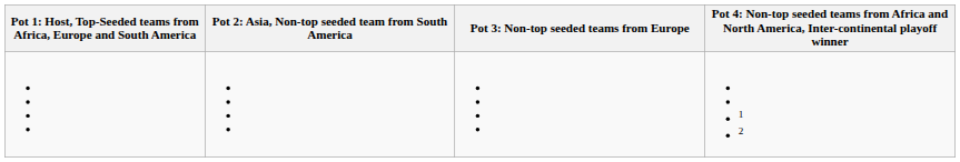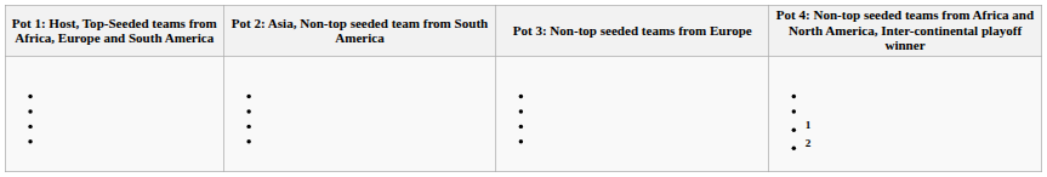row 2 | column 4: normal -> bold
